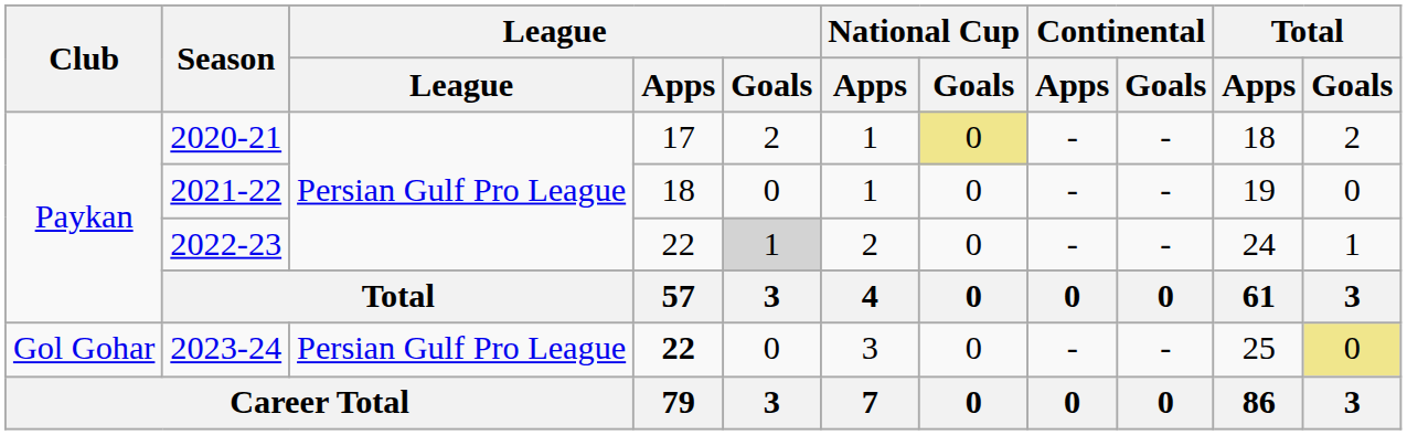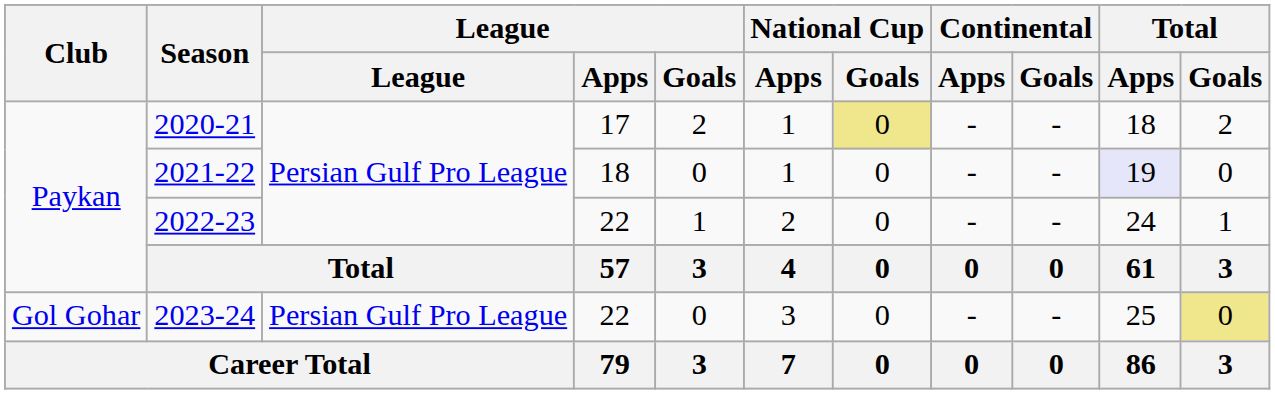2021-22 | Total / Apps: no background -> lavender background
2022-23 | League / Goals: lightgrey background -> no background
2023-24 | League / Apps: bold -> normal
